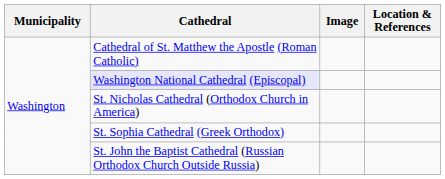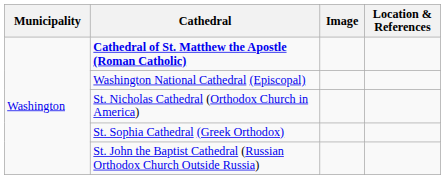Cathedral of St. Matthew the Apostle (Roman Catholic) | Cathedral: normal -> bold
Washington National Cathedral (Episcopal) | Cathedral: lavender background -> no background
